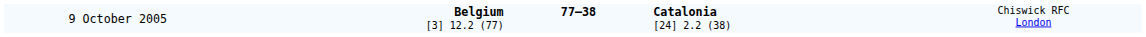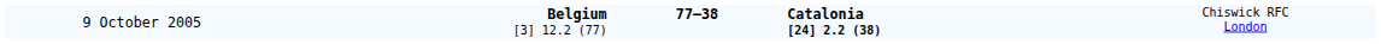[3] 12.2 (77) | column 4: normal -> bold
